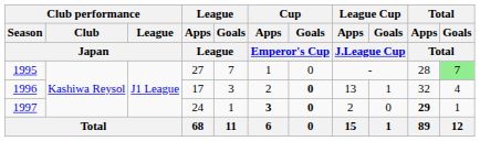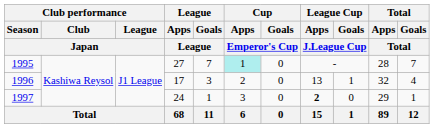1995 | Cup / Apps / Emperor's Cup: no background -> paleturquoise background
1995 | Total / Goals / Total: lightgreen background -> no background
1996 | Cup / Goals / Emperor's Cup: bold -> normal
1997 | Cup / Apps / Emperor's Cup: bold -> normal
1997 | Cup / Goals / Emperor's Cup: bold -> normal
1997 | League Cup / Apps / J.League Cup: normal -> bold
1997 | Total / Apps / Total: bold -> normal
